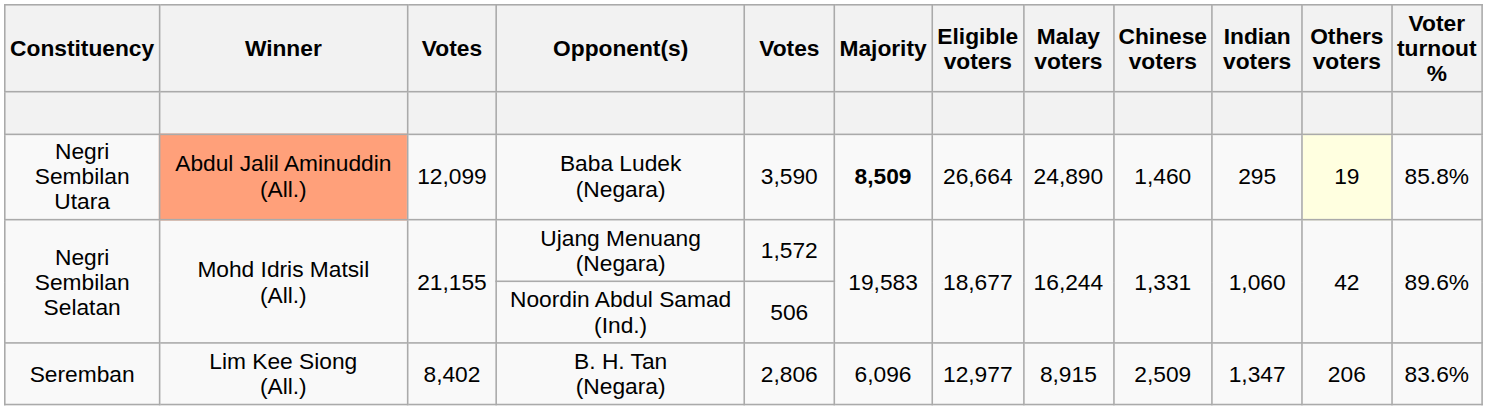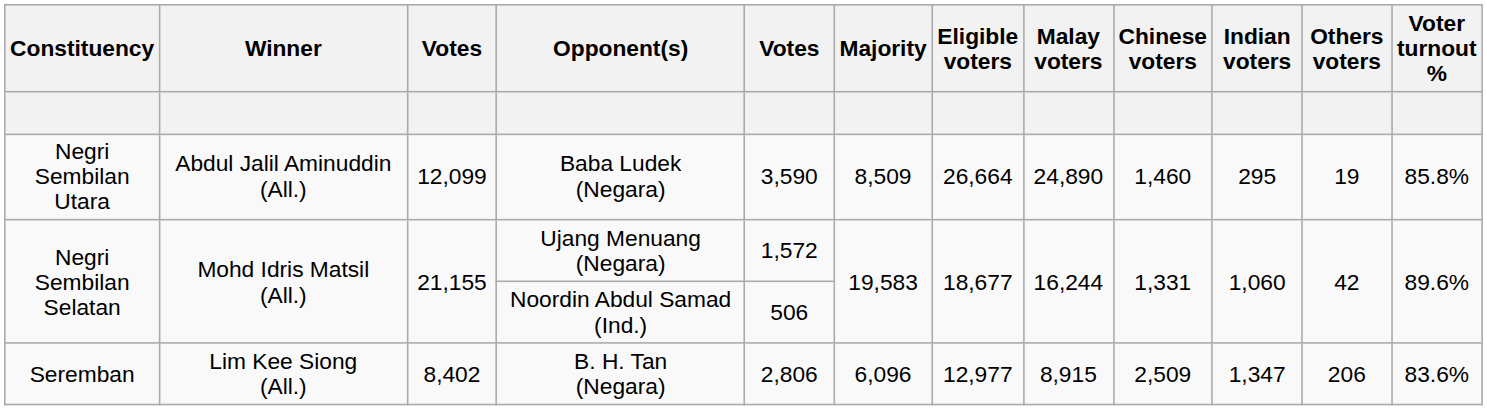row 3 | Winner: lightsalmon background -> no background
row 3 | Majority: bold -> normal
row 3 | Others voters: lightyellow background -> no background
